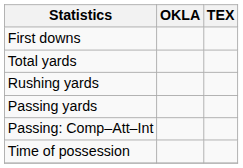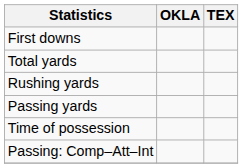rows swapped: Passing: Comp–Att–Int <-> Time of possession
